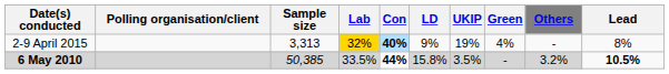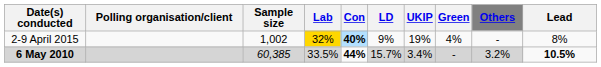2-9 April 2015 | Sample size: 3,313 -> 1,002
6 May 2010 | Sample size: 50,385 -> 60,385
6 May 2010 | LD: 15.8% -> 15.7%
6 May 2010 | UKIP: 3.5% -> 3.4%
